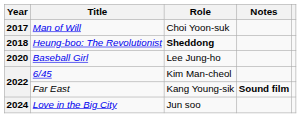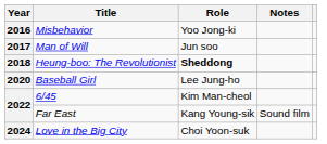+ row: 2016 | Misbehavior | Yoo Jong-ki
Man of Will | Role: Choi Yoon-suk -> Jun soo
Far East | Notes: bold -> normal
Love in the Big City | Role: Jun soo -> Choi Yoon-suk
